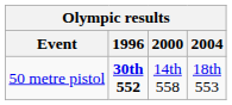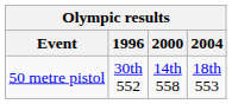50 metre pistol | 1996: bold -> normal
